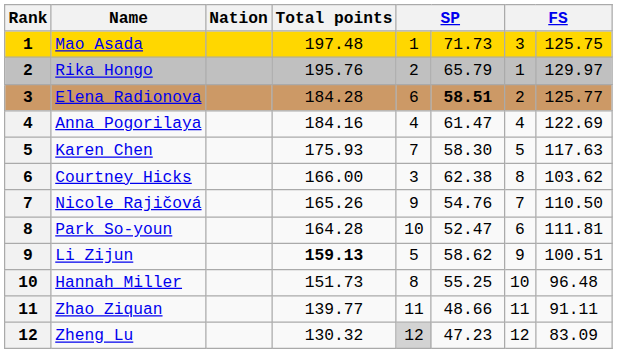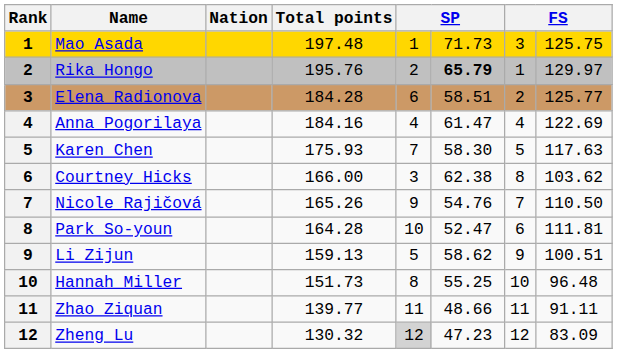Rika Hongo | column 6: normal -> bold
Elena Radionova | column 6: bold -> normal
Li Zijun | Total points: bold -> normal
